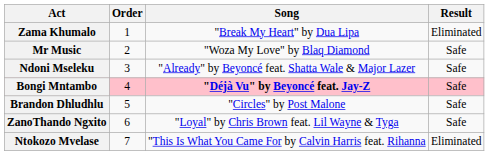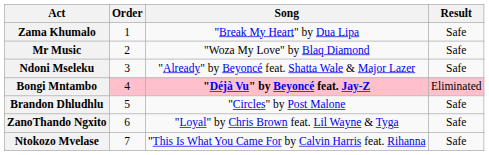Zama Khumalo | Result: Eliminated -> Safe
Bongi Mntambo | Result: Safe -> Eliminated
Ntokozo Mvelase | Result: Eliminated -> Safe
